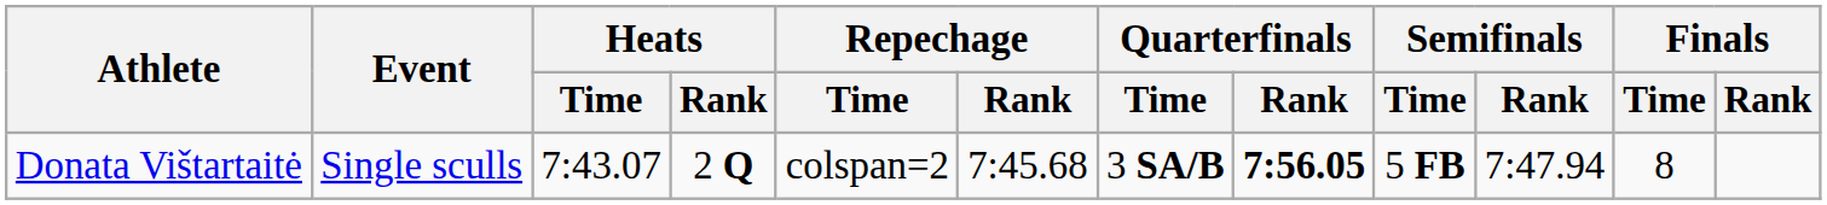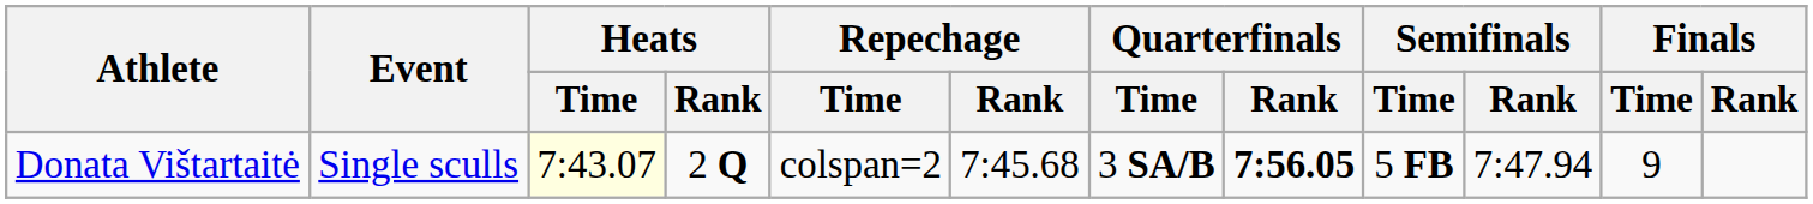Donata Vištartaitė | Heats / Time: no background -> lightyellow background
Donata Vištartaitė | Finals / Time: 8 -> 9
